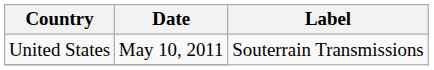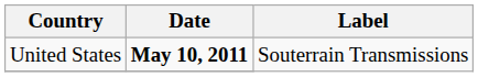United States | Date: normal -> bold
